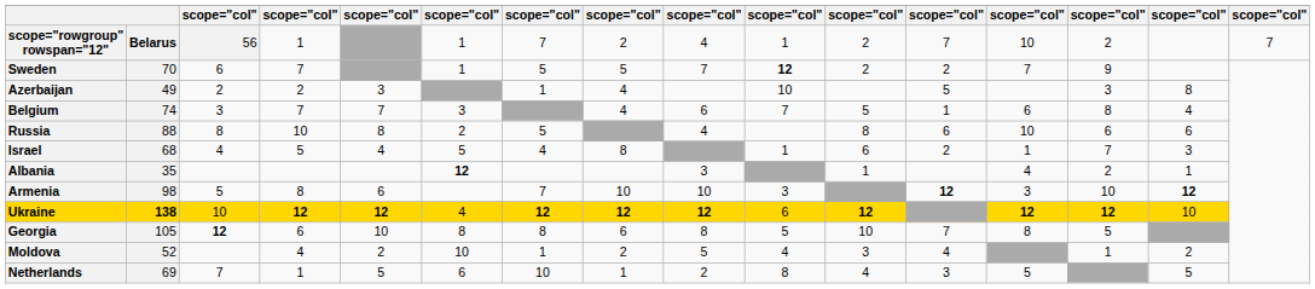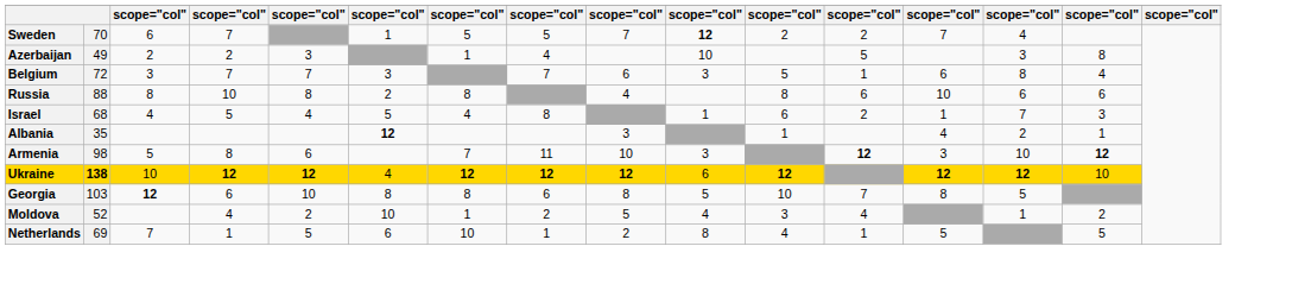- row: scope="rowgroup" rowspan="12" | Belarus | 56 | 1 | 1 | 7 | 2 | 4 | 1 | 2 | 7 | 10 | 2 | 7
Sweden | column 14: 9 -> 4
Belgium | column 2: 74 -> 72
Belgium | column 8: 4 -> 7
Belgium | column 10: 7 -> 3
Russia | column 7: 5 -> 8
Armenia | column 8: 10 -> 11
Georgia | column 2: 105 -> 103
Netherlands | column 12: 3 -> 1
